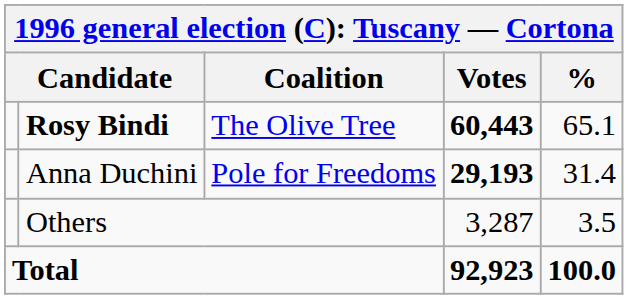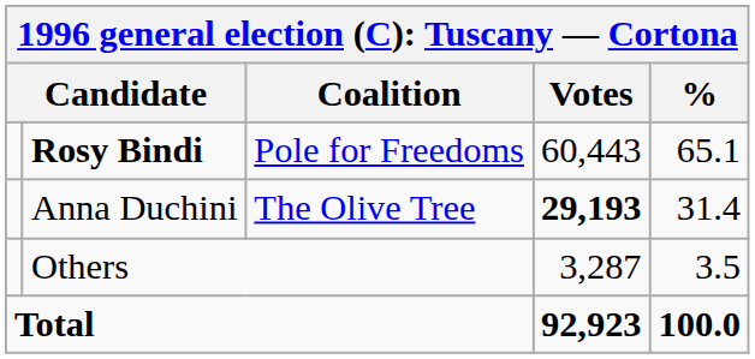Rosy Bindi | Coalition: The Olive Tree -> Pole for Freedoms
Rosy Bindi | Votes: bold -> normal
Anna Duchini | Coalition: Pole for Freedoms -> The Olive Tree
